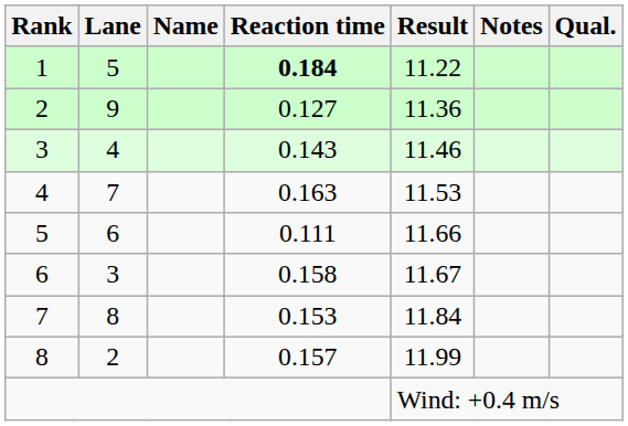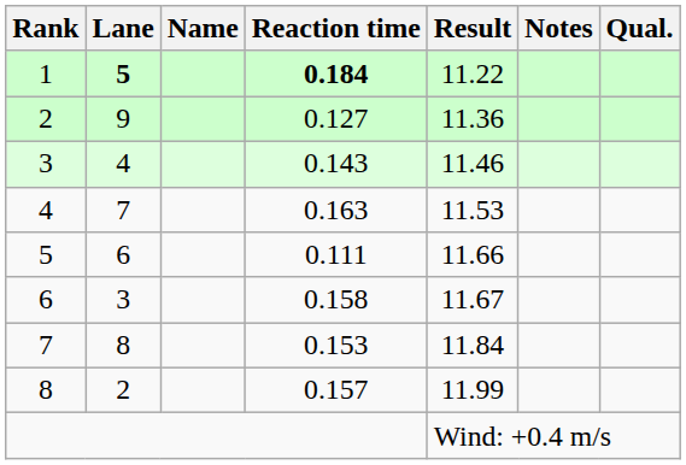1 | Lane: normal -> bold
